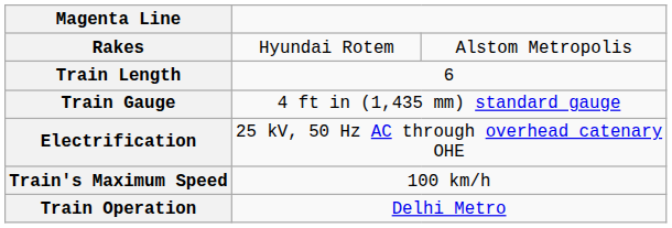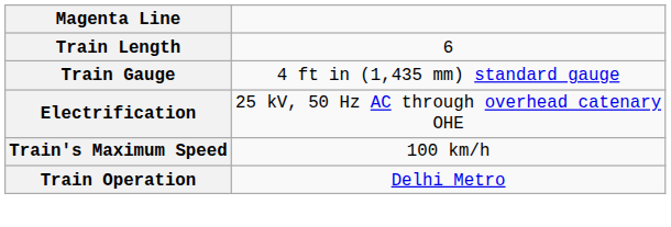- row: Rakes | Hyundai Rotem | Alstom Metropolis
